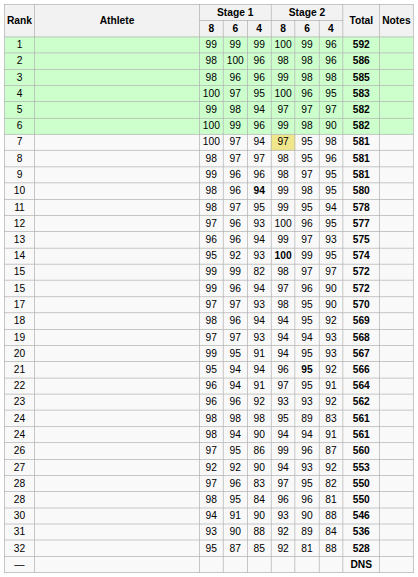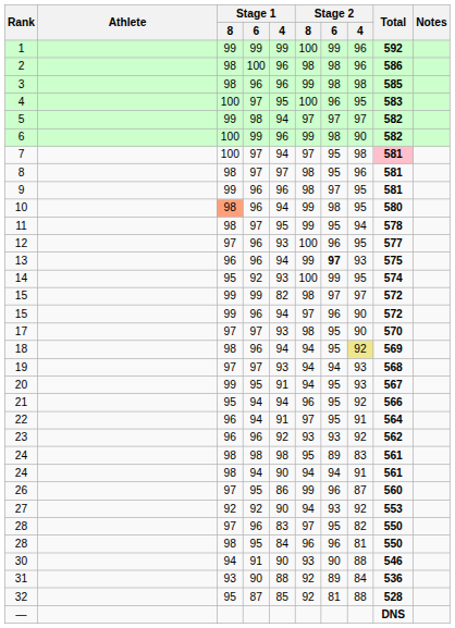7 | Stage 2 / 8: khaki background -> no background
7 | Total: no background -> pink background
10 | Stage 1 / 8: no background -> lightsalmon background
10 | Stage 1 / 4: bold -> normal
13 | Stage 2 / 6: normal -> bold
14 | Stage 2 / 8: bold -> normal
18 | Stage 2 / 4: no background -> khaki background
21 | Stage 2 / 6: bold -> normal
